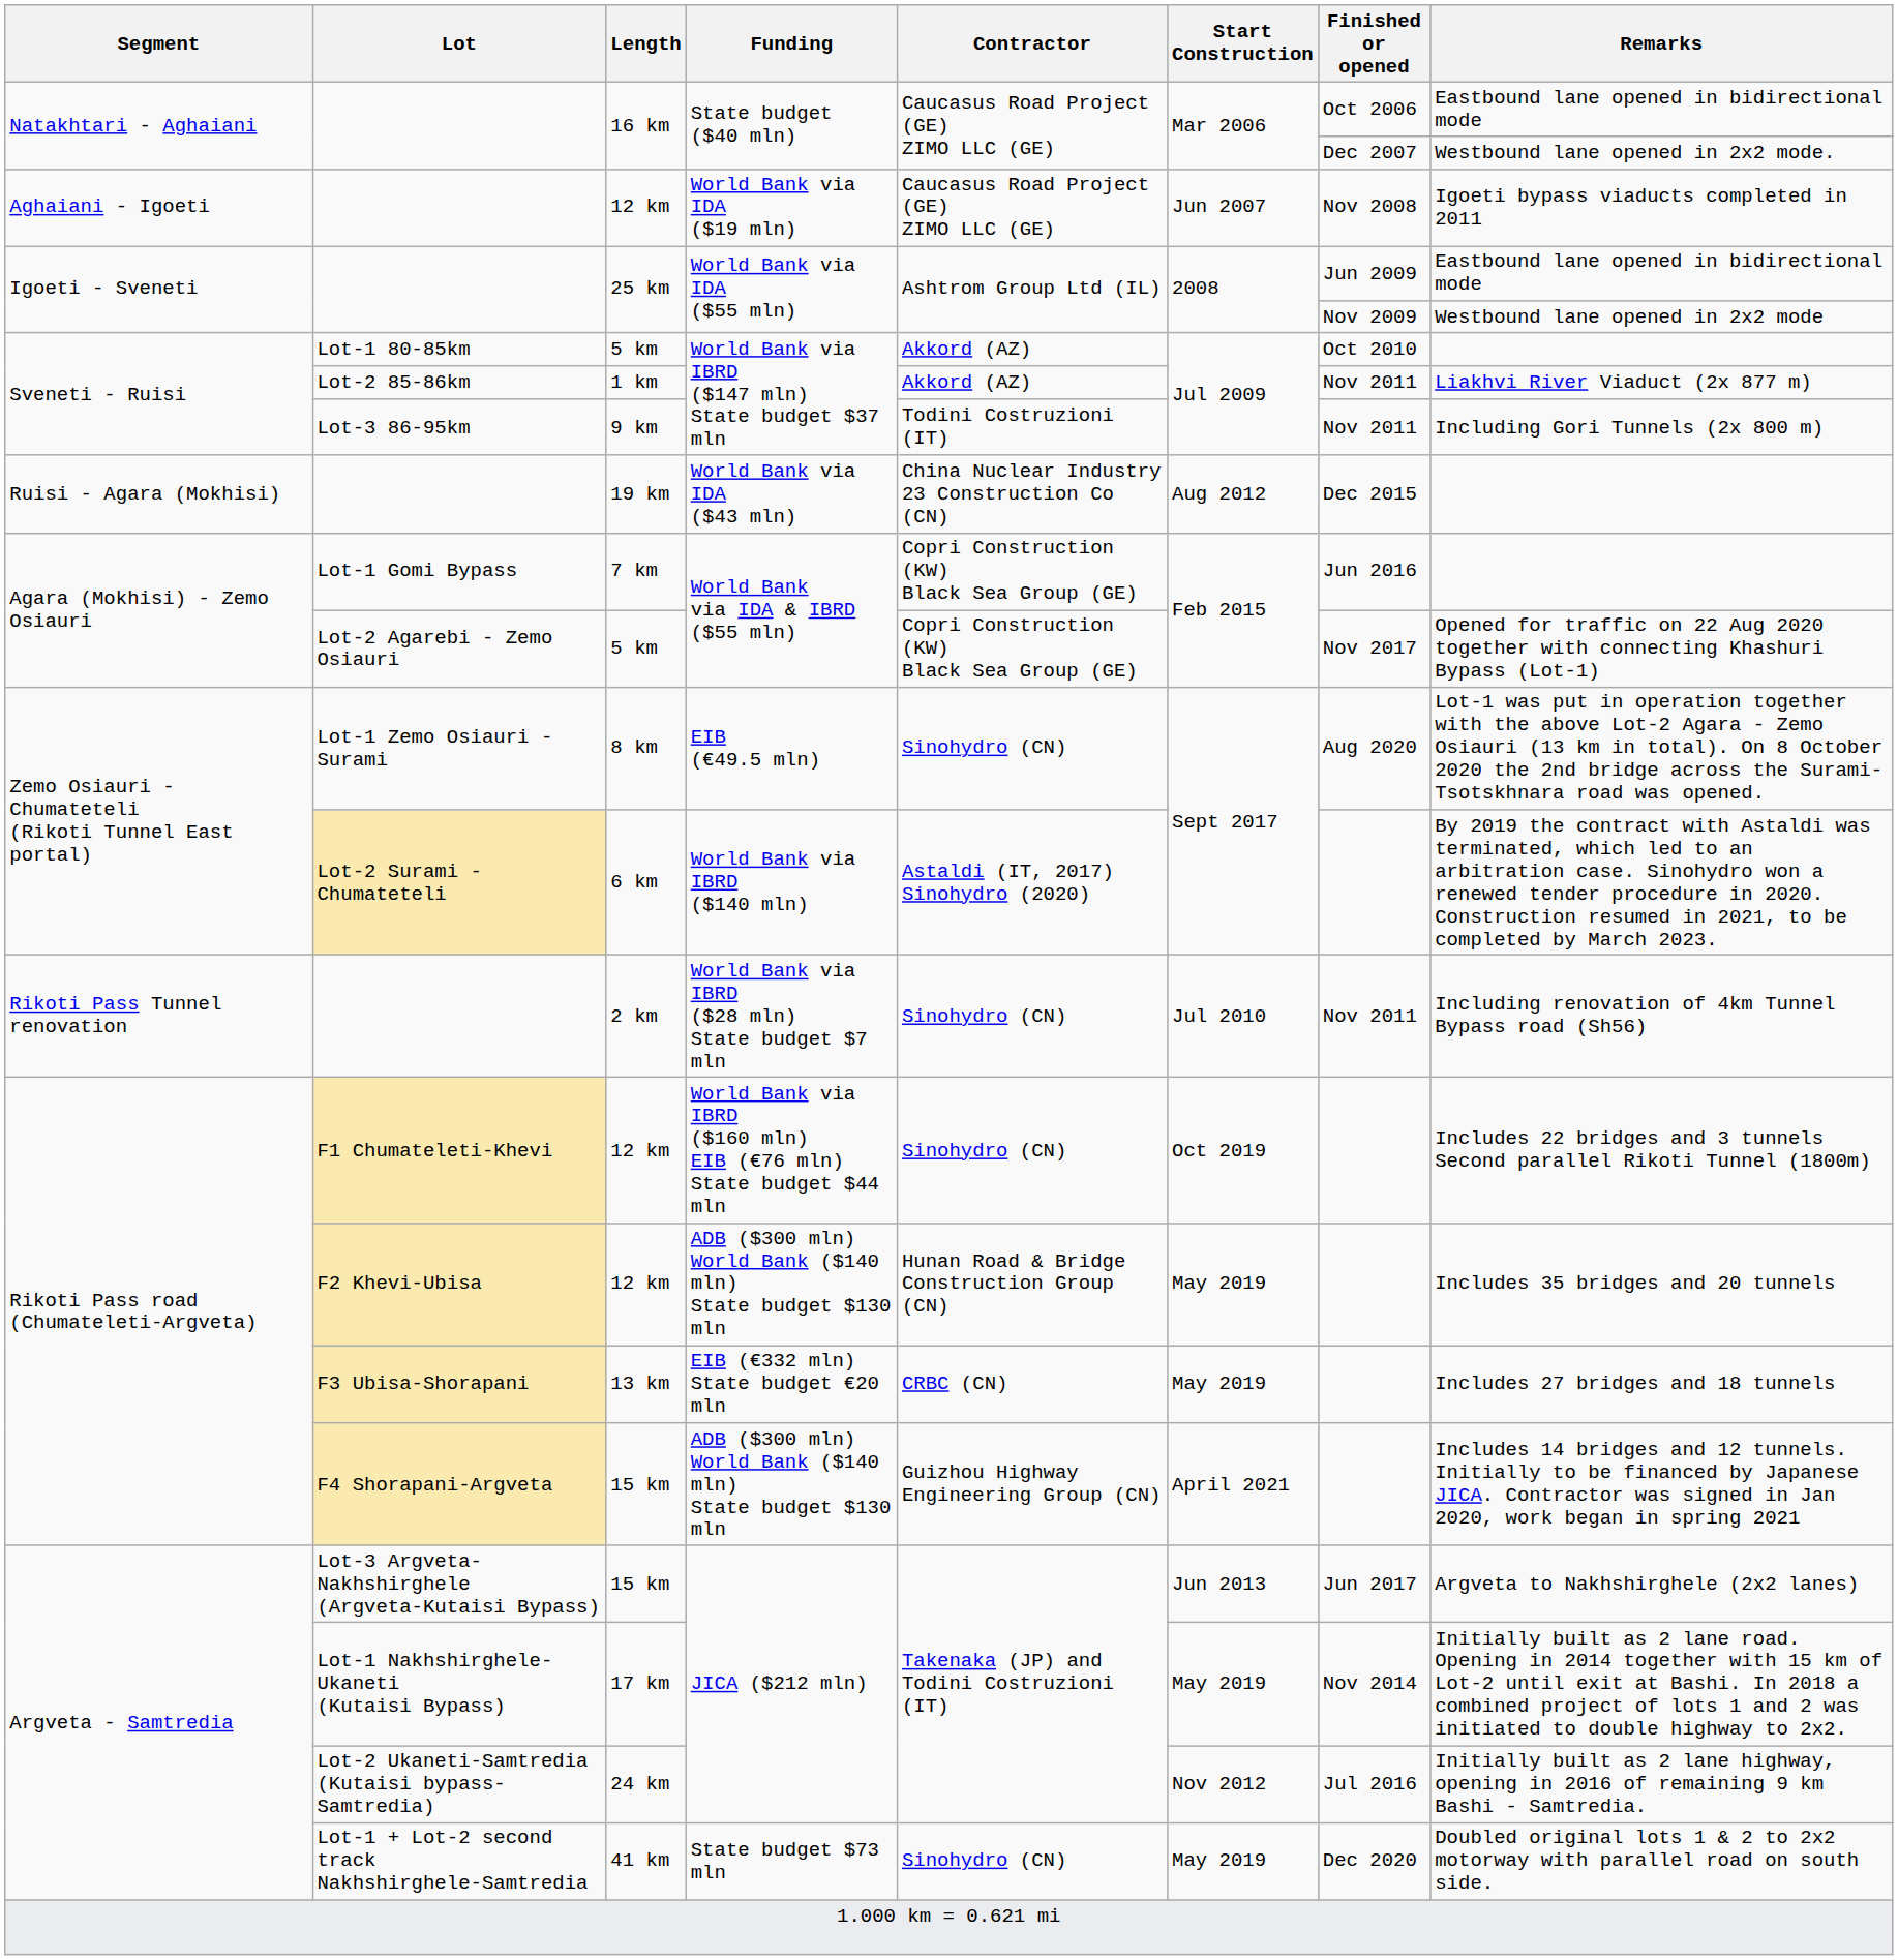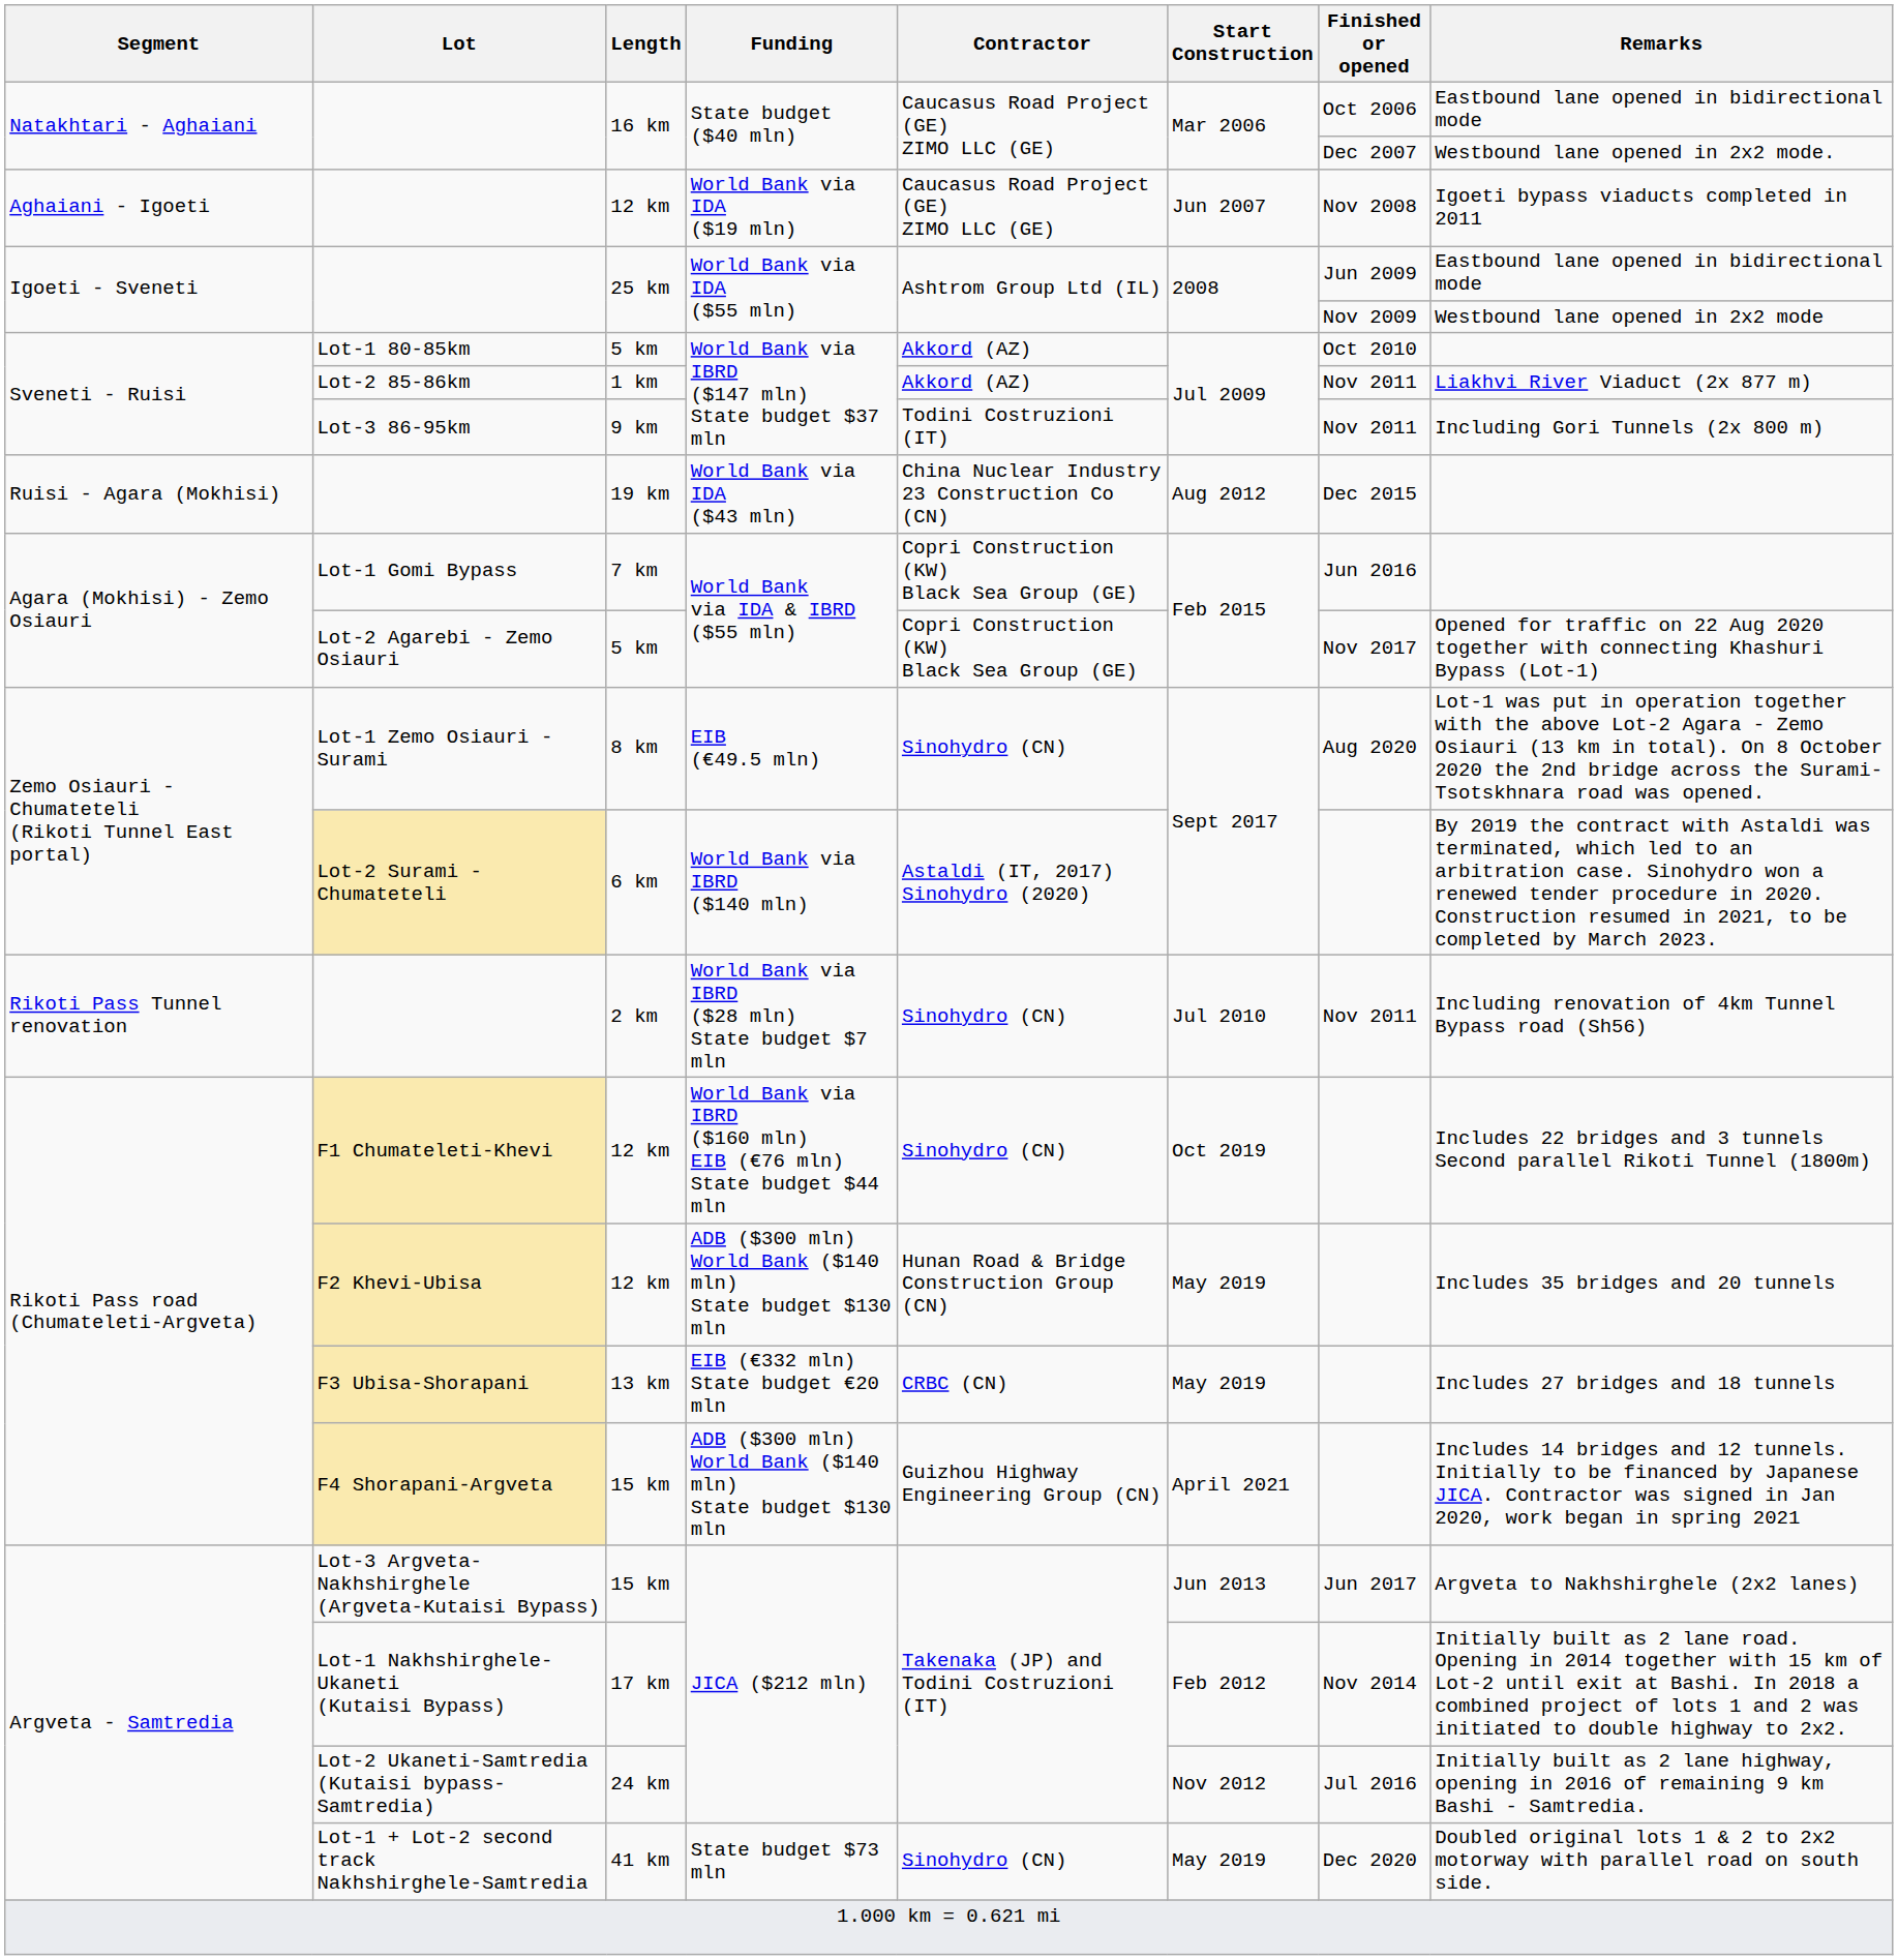Lot-1 Nakhshirghele-Ukaneti (Kutaisi Bypass) | Start Construction: May 2019 -> Feb 2012
